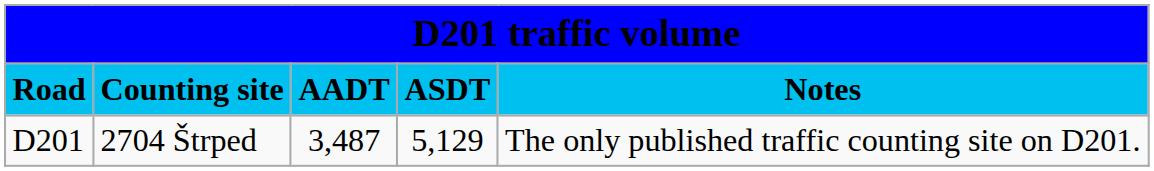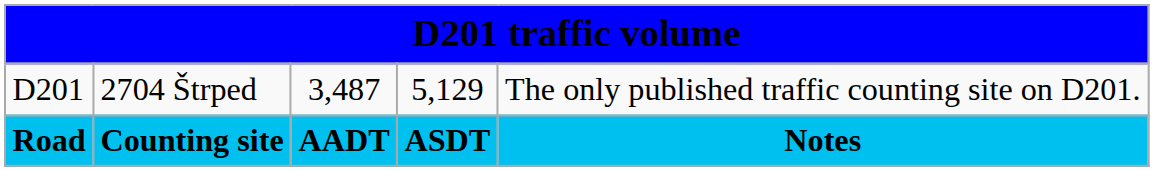rows swapped: Road <-> D201
